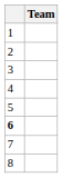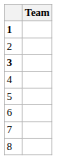1 | column 1: normal -> bold
3 | column 1: normal -> bold
6 | column 1: bold -> normal
